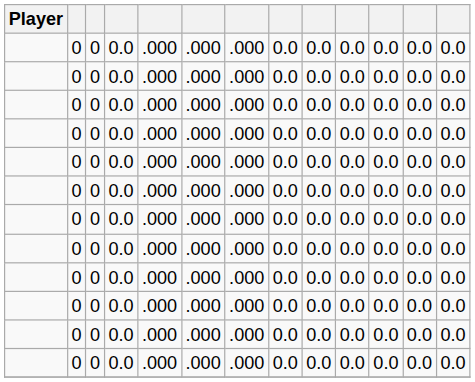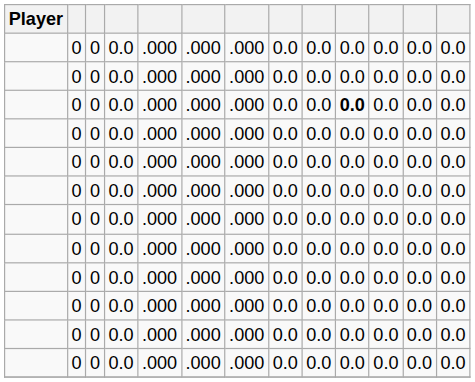row 4 | column 10: normal -> bold
